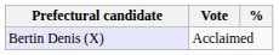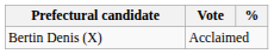Bertin Denis (X) | Prefectural candidate: lavender background -> no background
